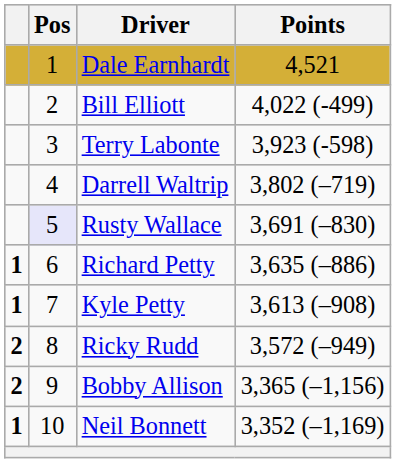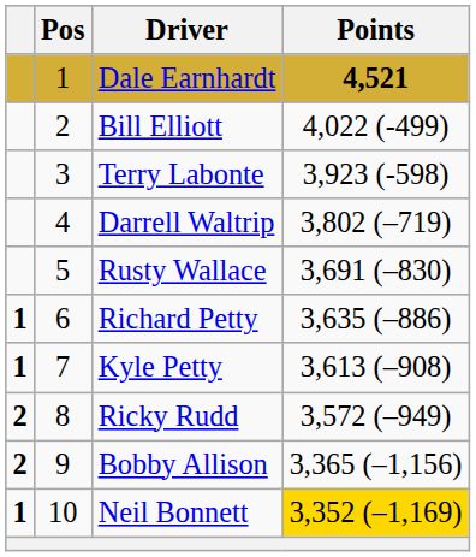Dale Earnhardt | Points: normal -> bold
Rusty Wallace | Pos: lavender background -> no background
Neil Bonnett | Points: no background -> gold background
